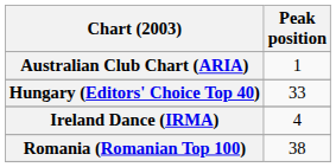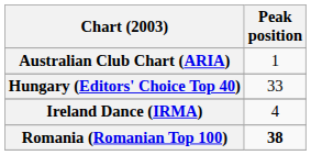Romania (Romanian Top 100) | Peak position: normal -> bold
